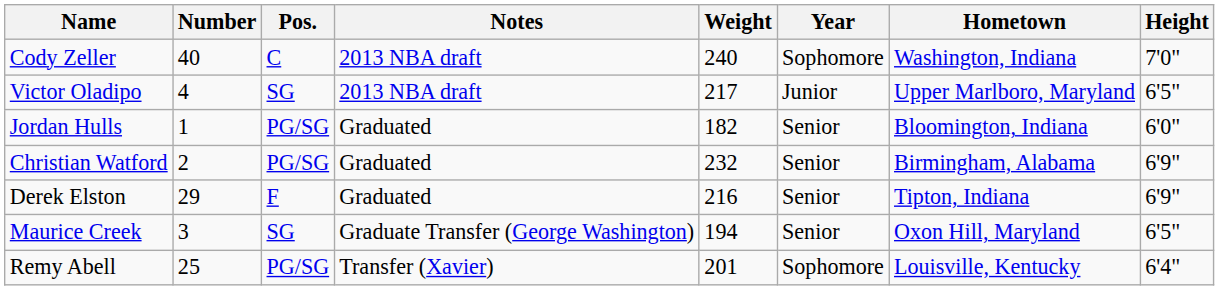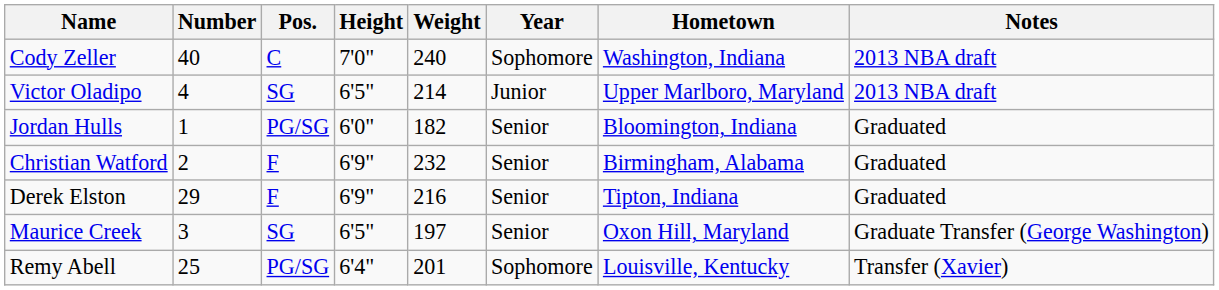columns swapped: Height <-> Notes
Victor Oladipo | Weight: 217 -> 214
Christian Watford | Pos.: PG/SG -> F
Maurice Creek | Weight: 194 -> 197
